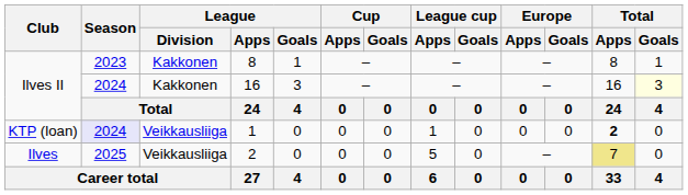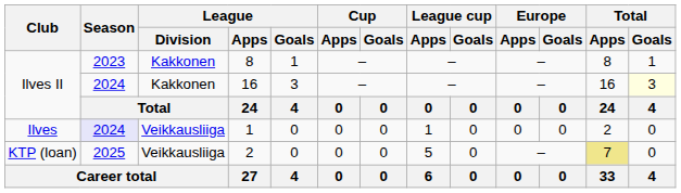row 6 | Club: KTP (loan) -> Ilves
row 6 | Total / Apps: bold -> normal
row 7 | Club: Ilves -> KTP (loan)
